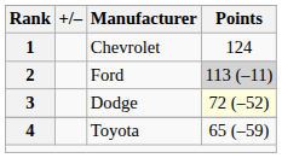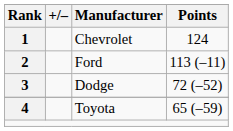Ford | Points: lightgrey background -> no background
Dodge | Points: lightyellow background -> no background
